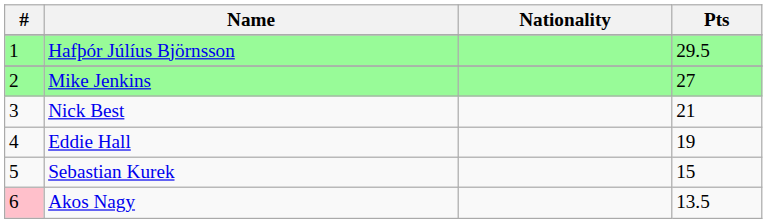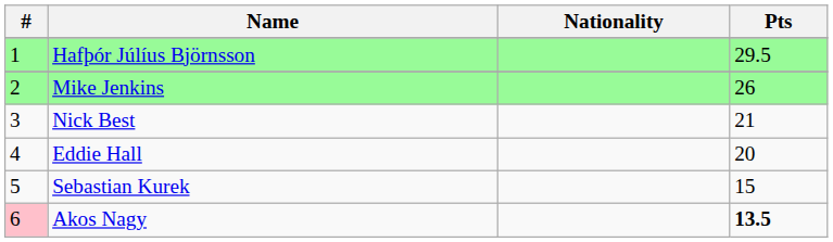Mike Jenkins | Pts: 27 -> 26
Eddie Hall | Pts: 19 -> 20
Akos Nagy | Pts: normal -> bold
